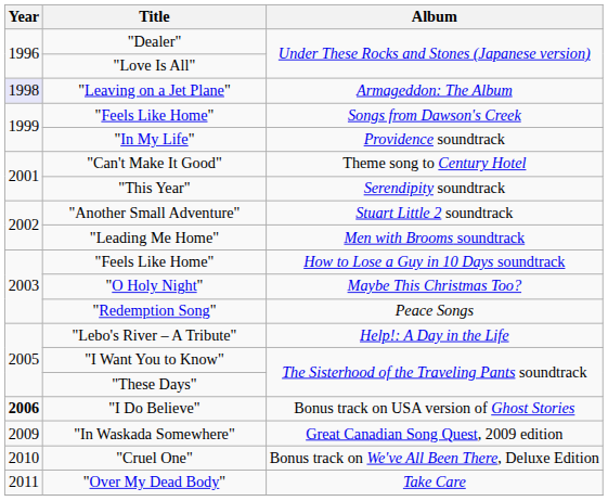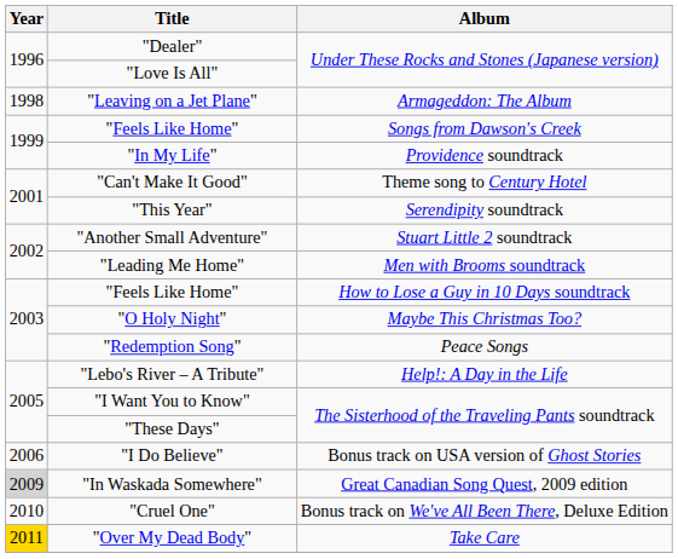"Leaving on a Jet Plane" | Year: lavender background -> no background
"I Do Believe" | Year: bold -> normal
"In Waskada Somewhere" | Year: no background -> lightgrey background
"Over My Dead Body" | Year: no background -> gold background
